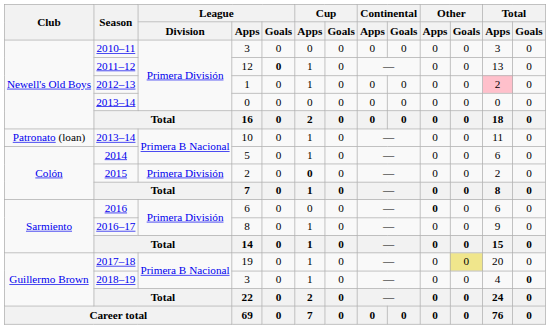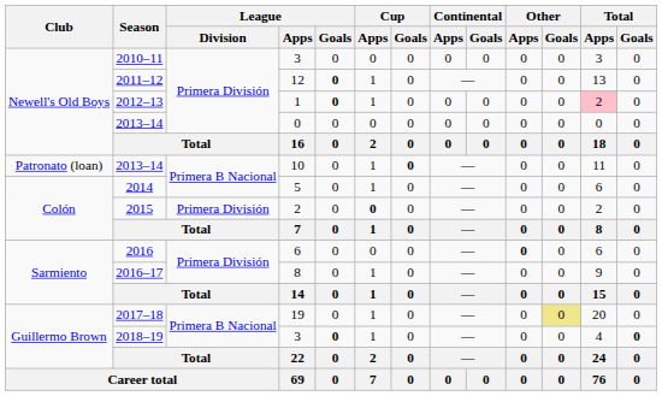2012–13 | League / Goals: normal -> bold
2013–14 / 10 | Cup / Goals: normal -> bold
2018–19 | League / Goals: normal -> bold
